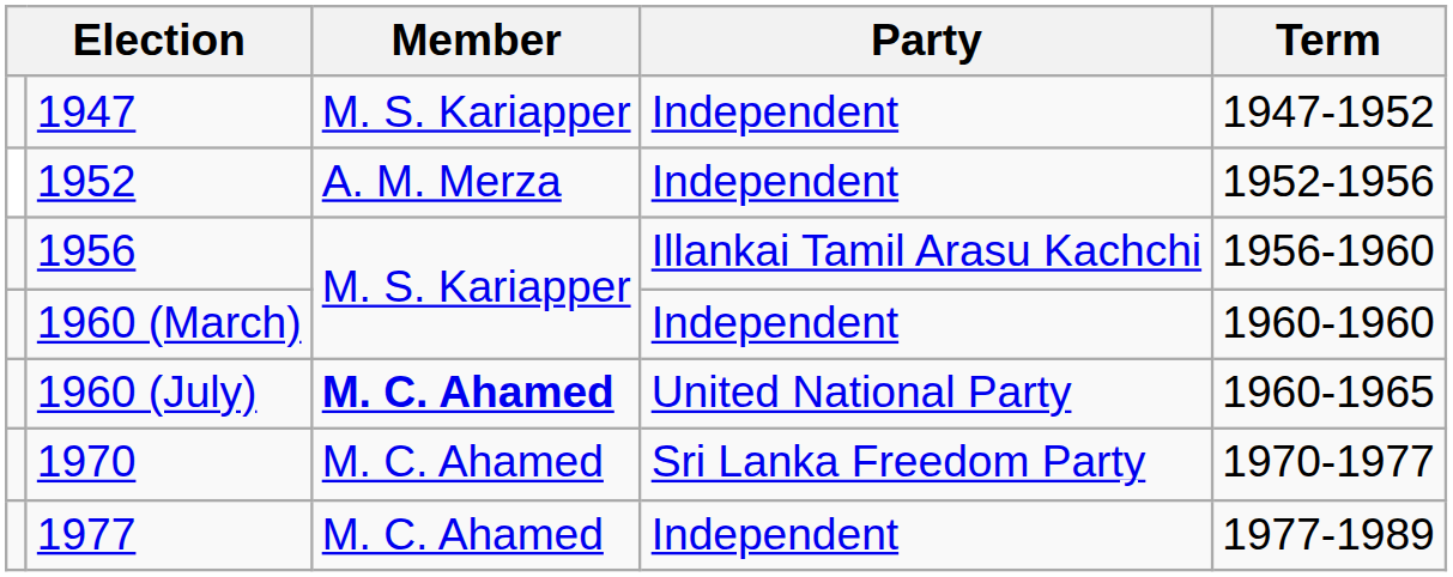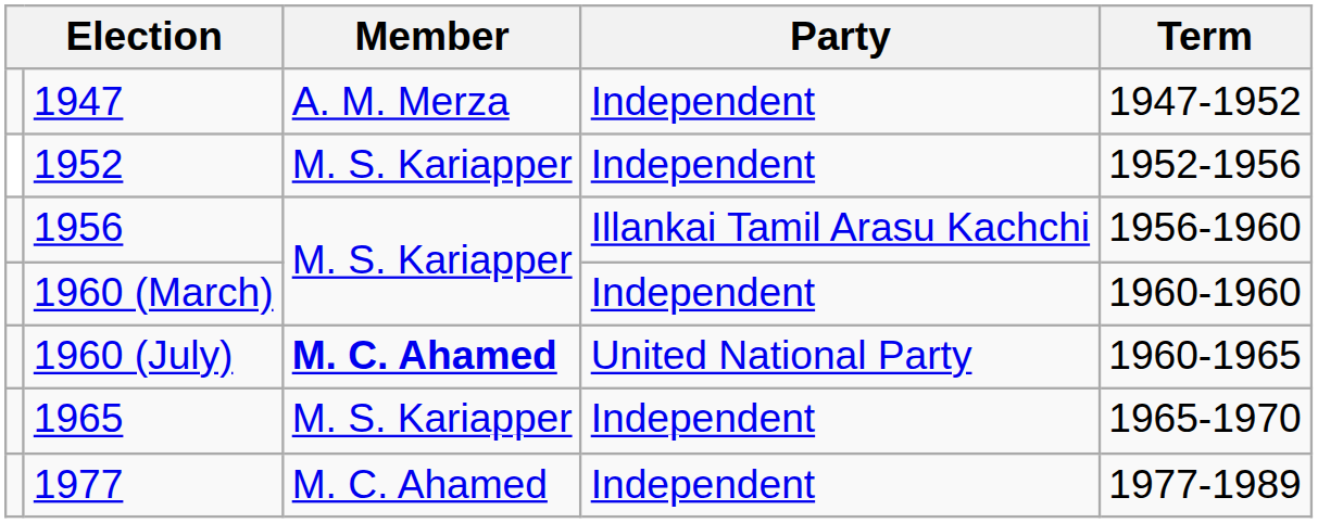1947 | Member: M. S. Kariapper -> A. M. Merza
1952 | Member: A. M. Merza -> M. S. Kariapper
+ row: 1965 | M. S. Kariapper | Independent | 1965-1970
- row: 1970 | M. C. Ahamed | Sri Lanka Freedom Party | 1970-1977
